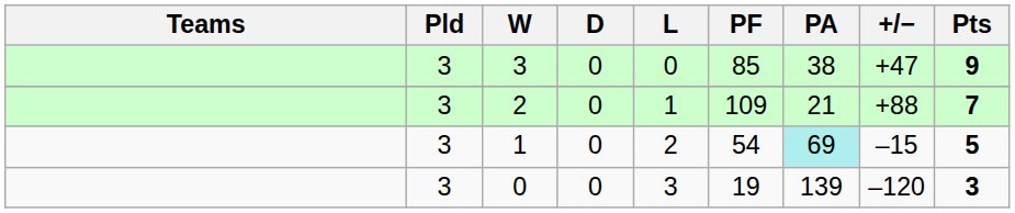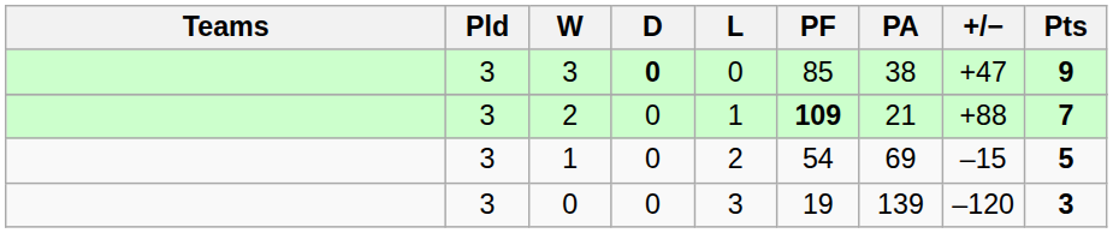row 2 | D: normal -> bold
row 3 | PF: normal -> bold
row 4 | PA: paleturquoise background -> no background
